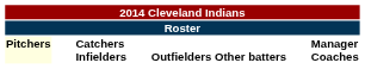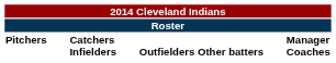Pitchers | column 1: lightyellow background -> no background
